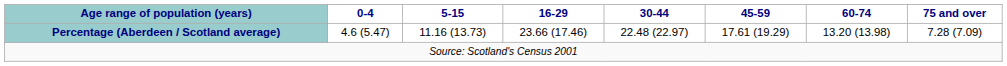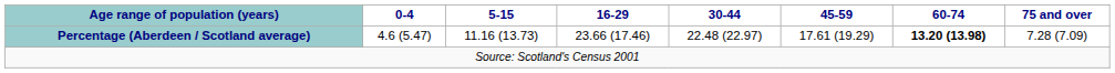Percentage (Aberdeen / Scotland average) | 60-74: normal -> bold
